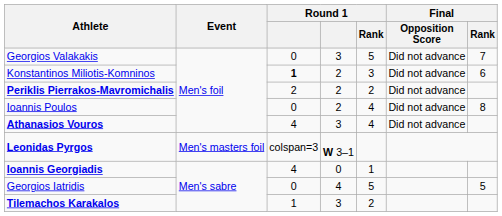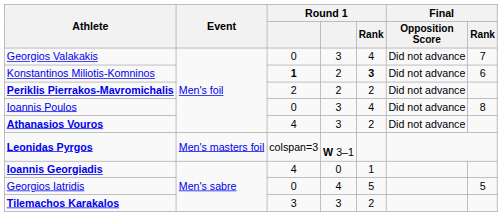Georgios Valakakis | Round 1 / Rank: 5 -> 4
Konstantinos Miliotis-Komninos | Round 1 / Rank: normal -> bold
Ioannis Poulos | column 4: 2 -> 3
Athanasios Vouros | Round 1 / Rank: 4 -> 2
Tilemachos Karakalos | column 3: 1 -> 3
